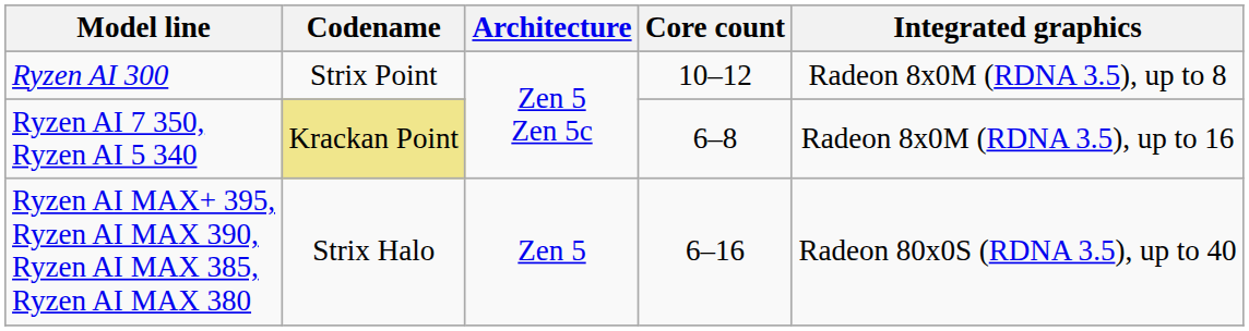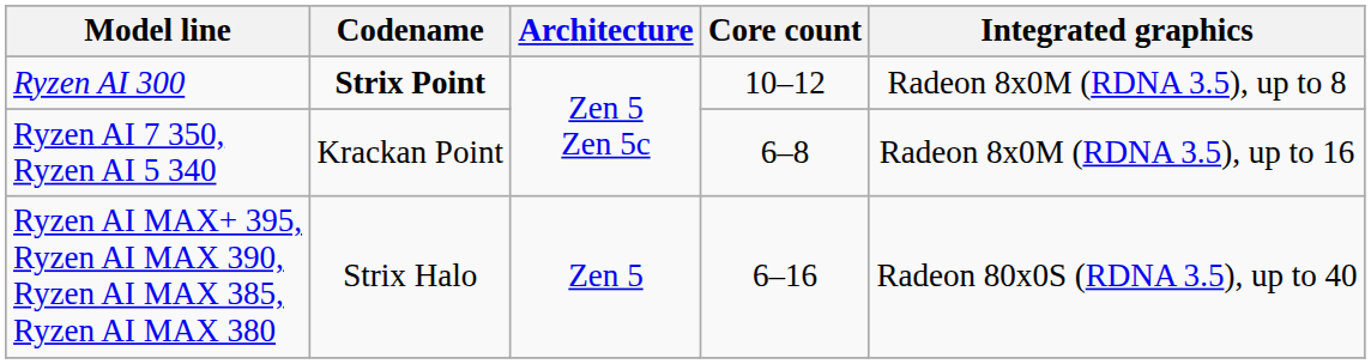Ryzen AI 300 | Codename: normal -> bold
Ryzen AI 7 350, Ryzen AI 5 340 | Codename: khaki background -> no background
